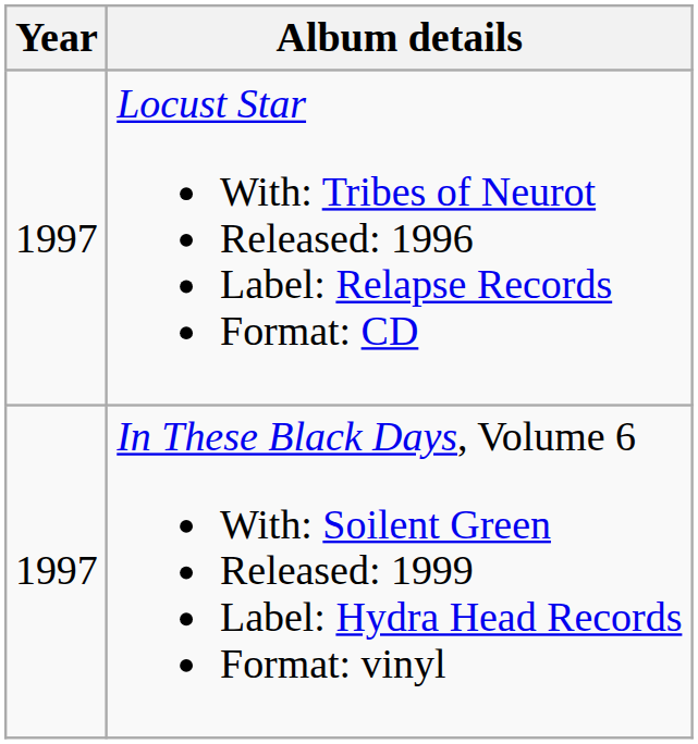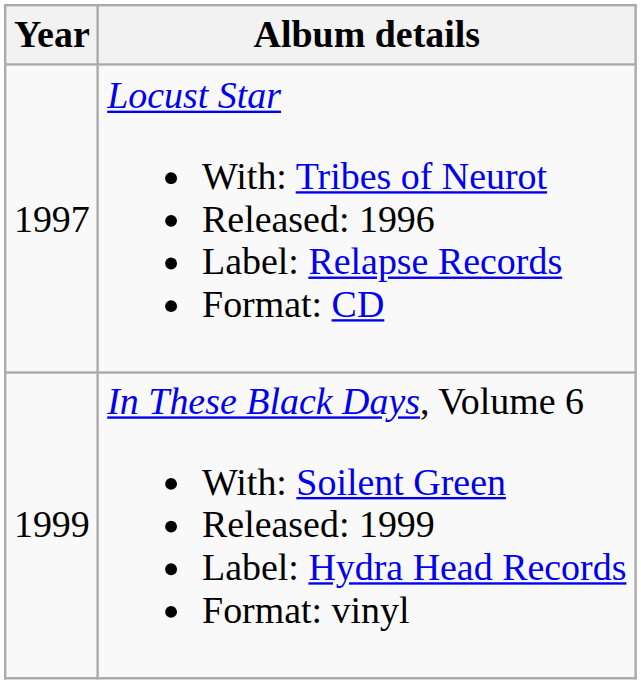row 3 | Year: 1997 -> 1999
